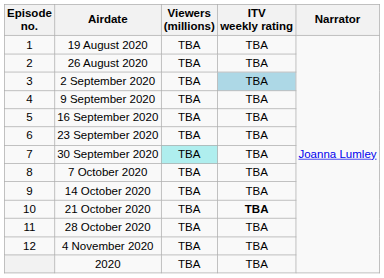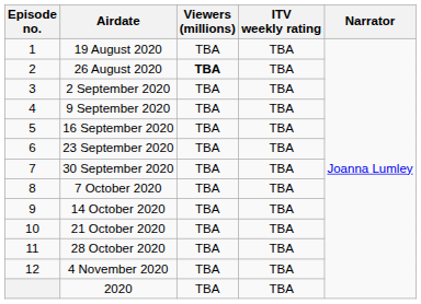26 August 2020 | Viewers (millions): normal -> bold
2 September 2020 | ITV weekly rating: lightblue background -> no background
30 September 2020 | Viewers (millions): paleturquoise background -> no background
21 October 2020 | ITV weekly rating: bold -> normal
